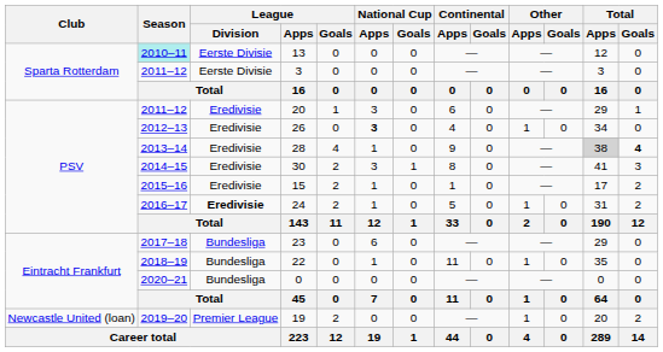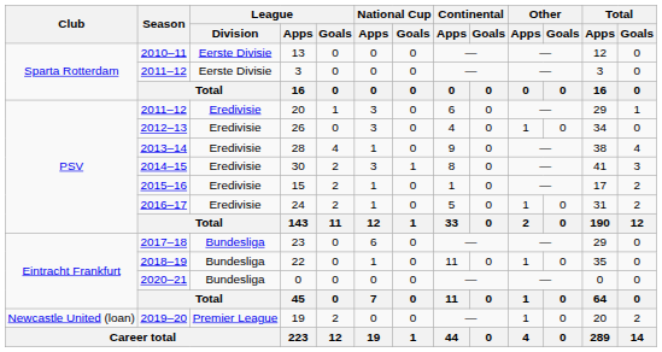13 | Season: paleturquoise background -> no background
26 | National Cup / Apps: bold -> normal
28 | Total / Apps: lightgrey background -> no background
28 | Total / Goals: bold -> normal
24 | League / Division: bold -> normal
